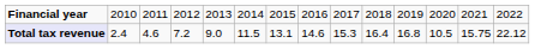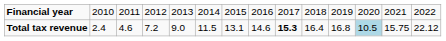row 2 | column 1: lavender background -> no background
row 2 | column 9: normal -> bold
row 2 | column 12: no background -> lightblue background
